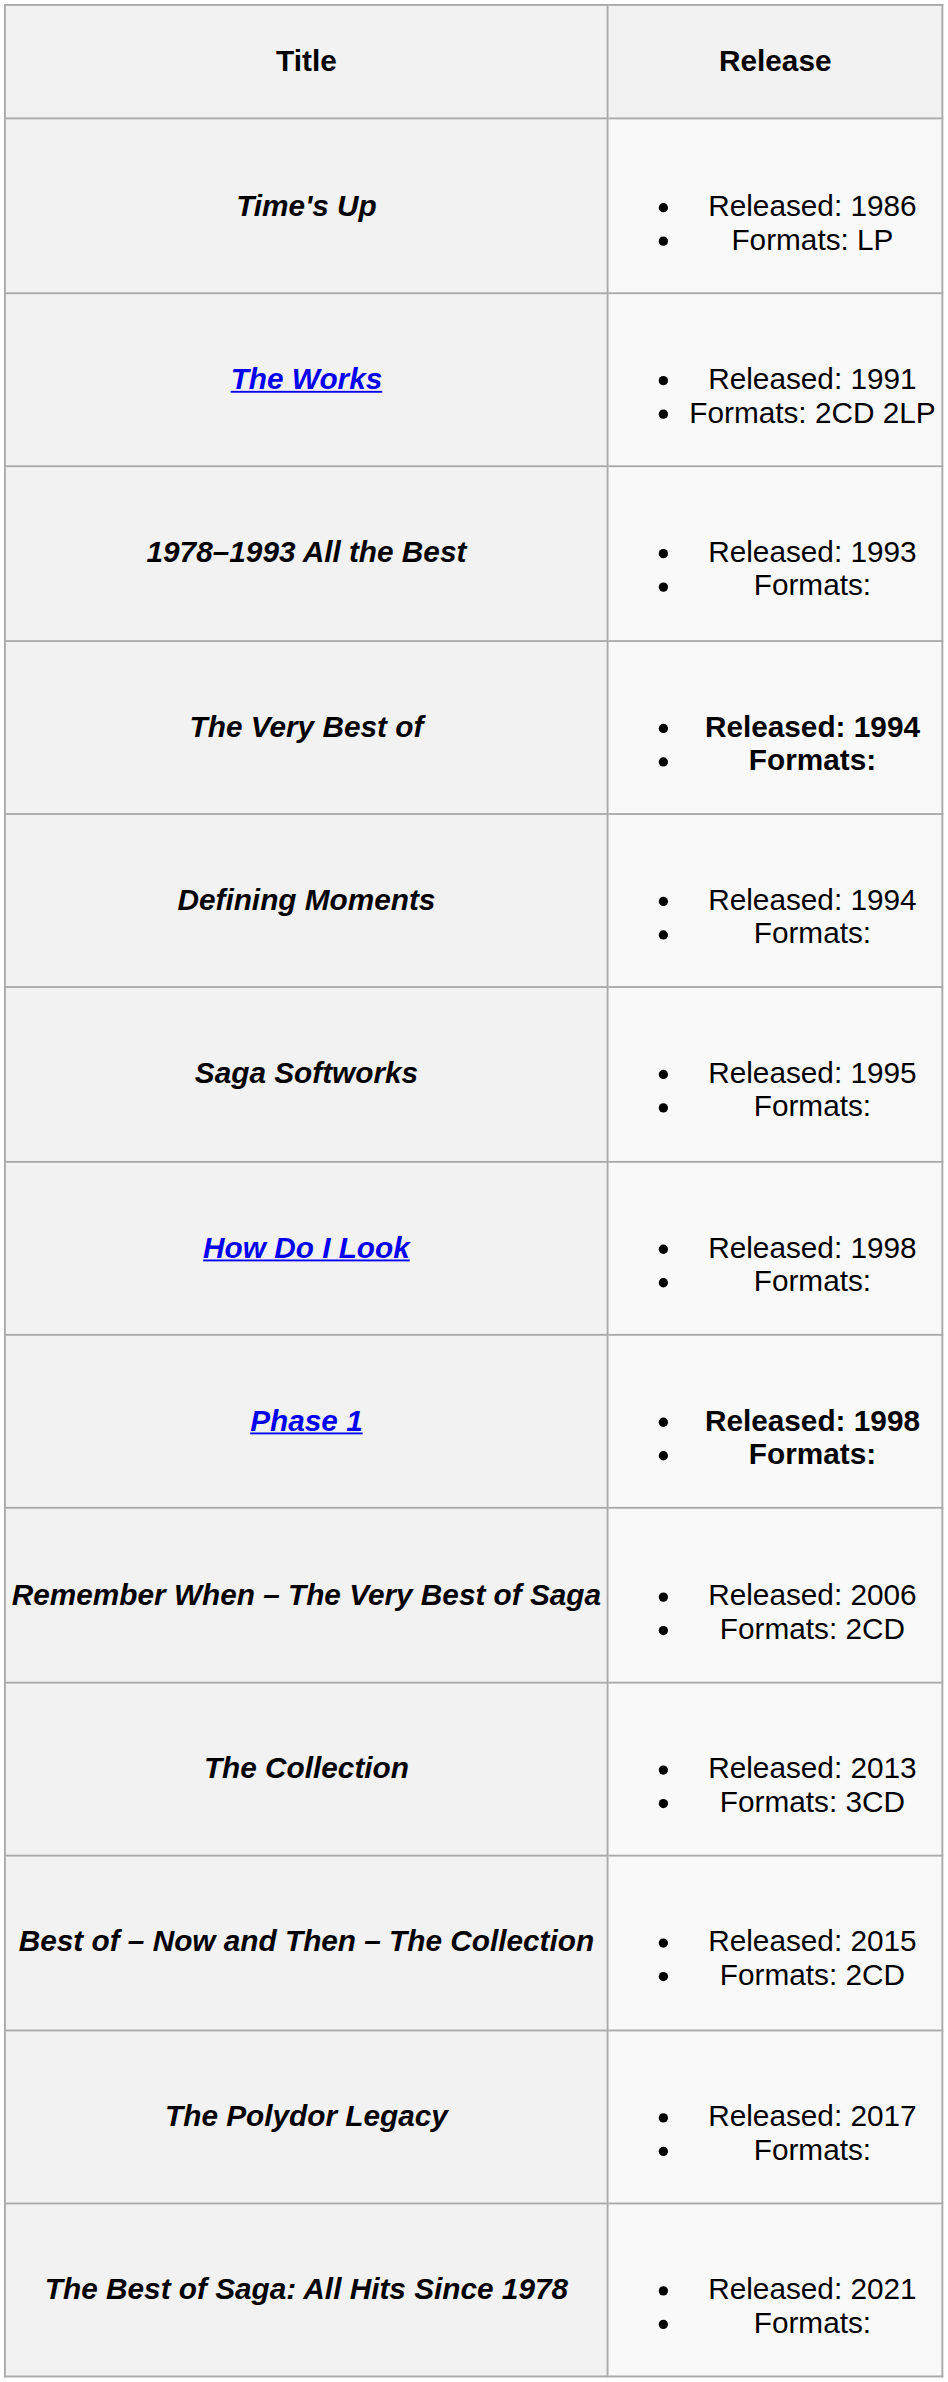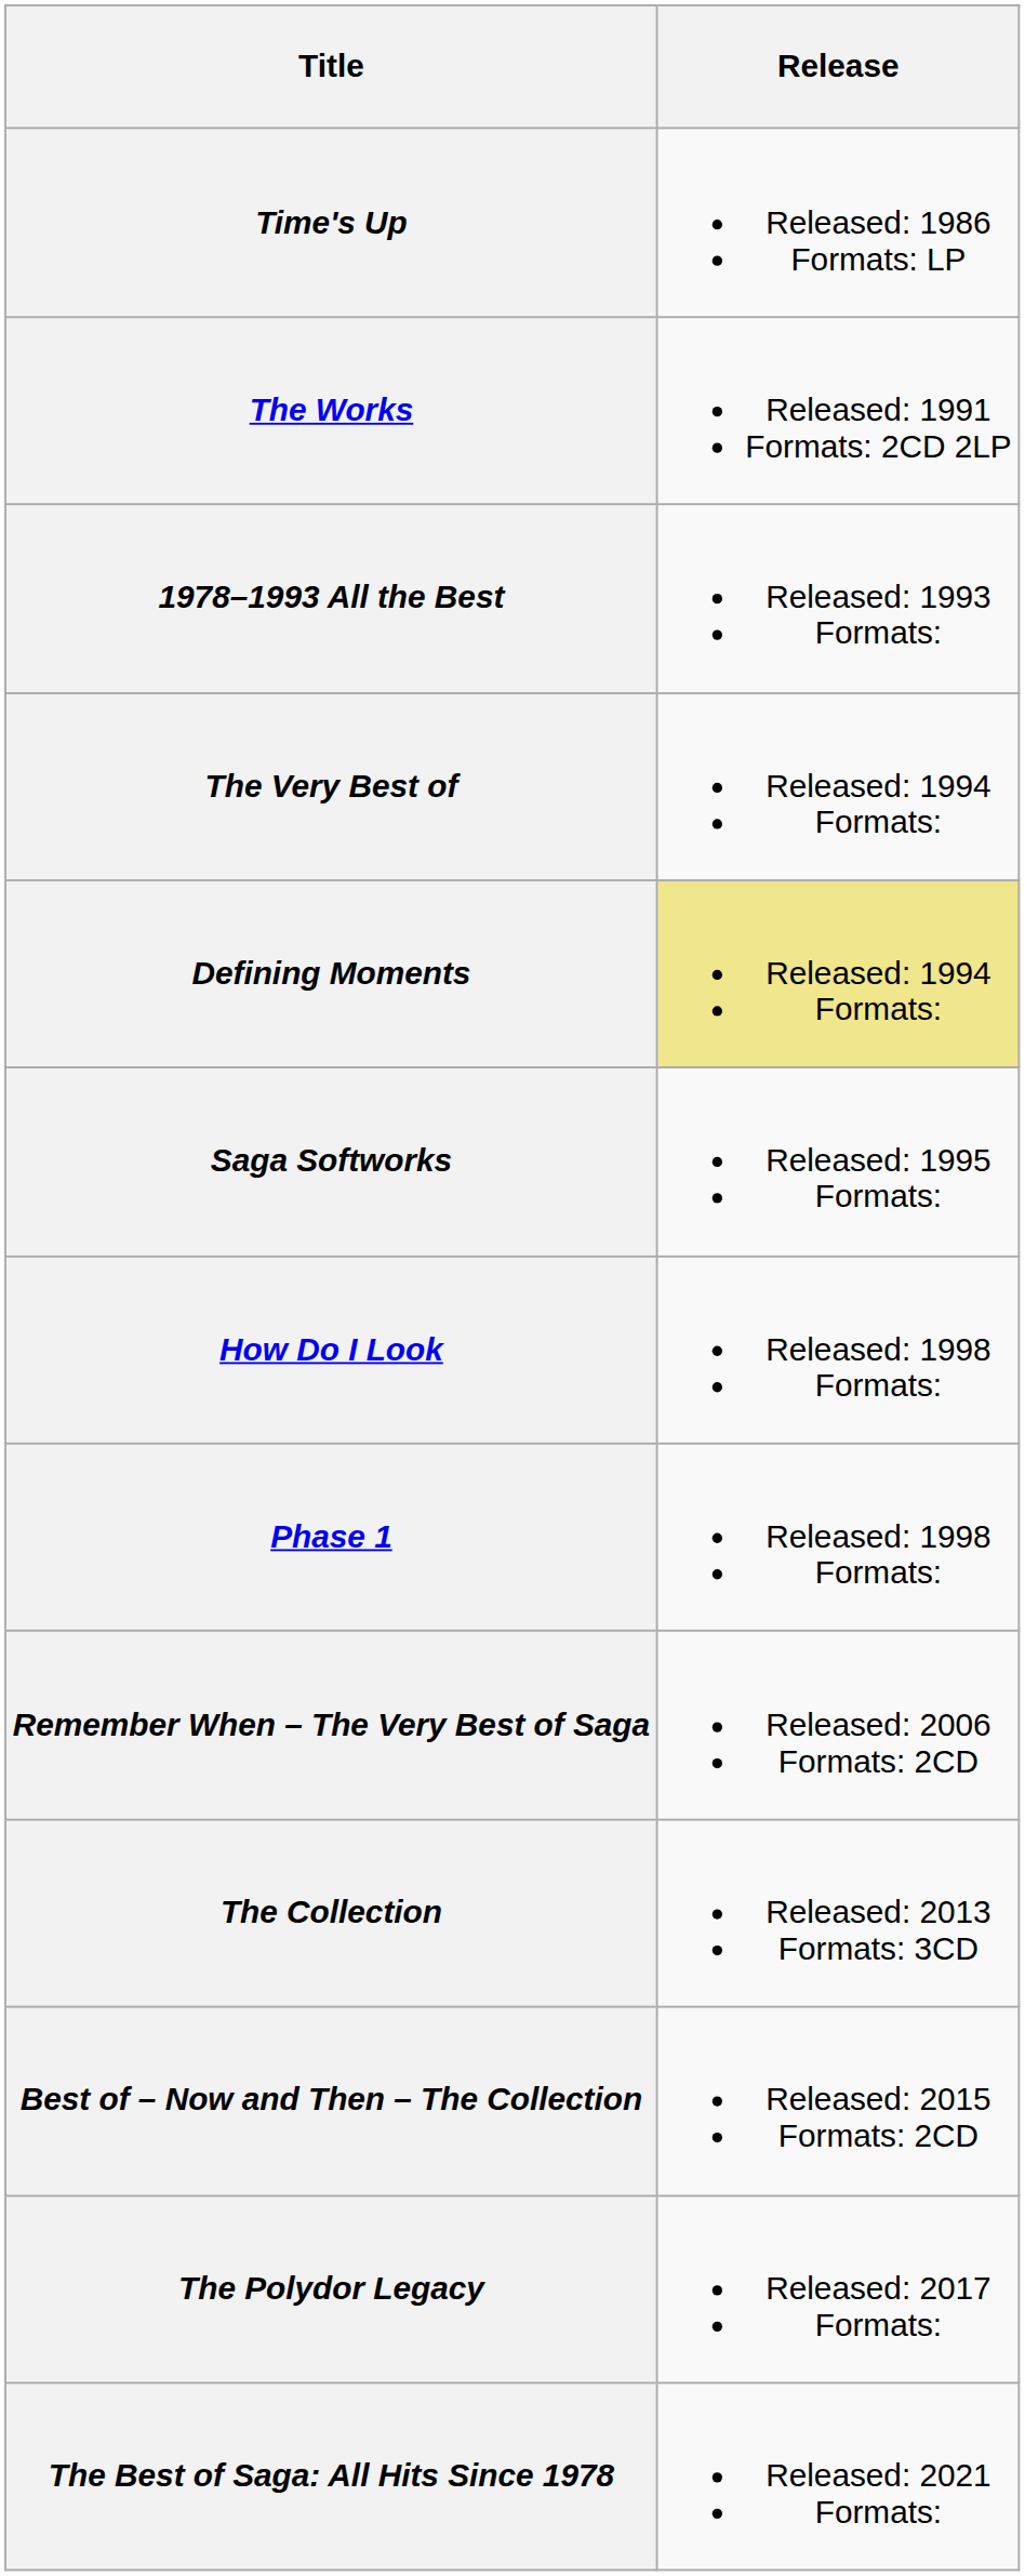The Very Best of | Release: bold -> normal
Defining Moments | Release: no background -> khaki background
Phase 1 | Release: bold -> normal
